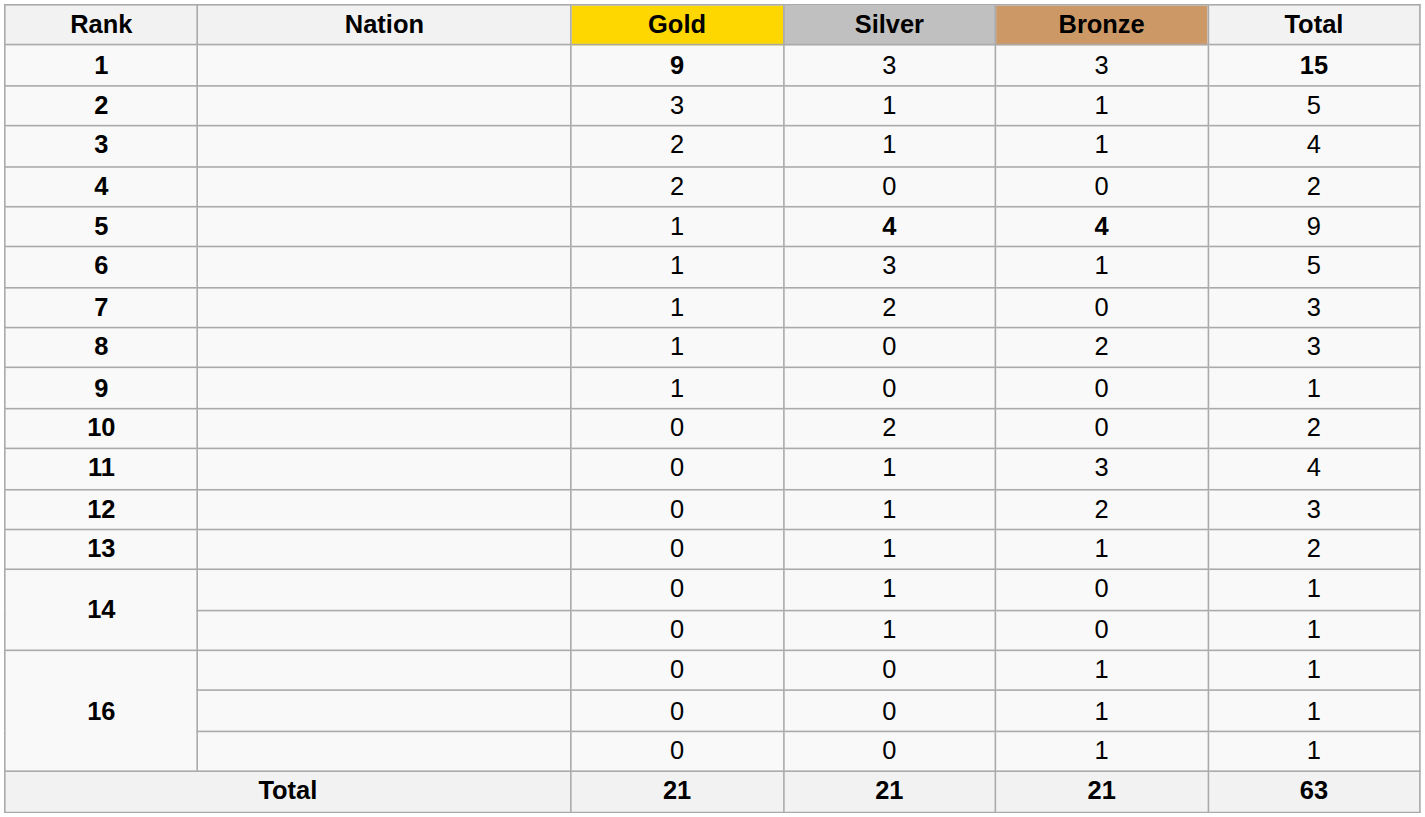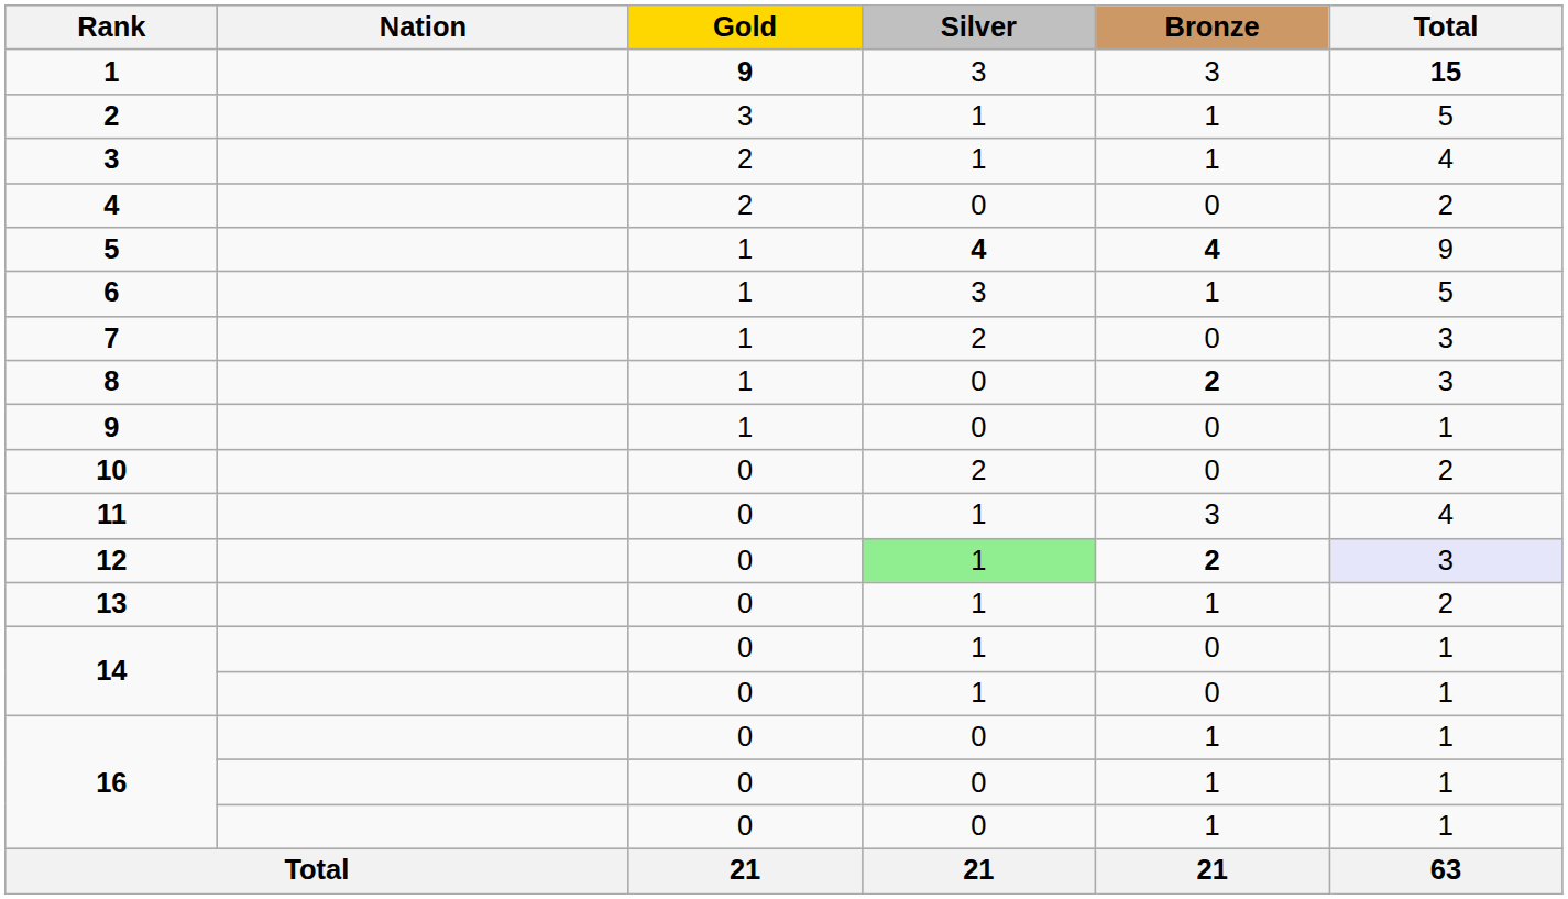8 | Bronze: normal -> bold
12 | Silver: no background -> lightgreen background
12 | Bronze: normal -> bold
12 | Total: no background -> lavender background
